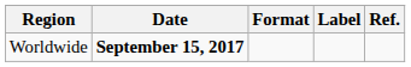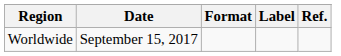Worldwide | Date: bold -> normal
